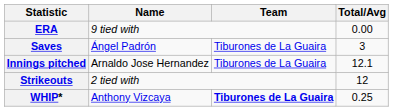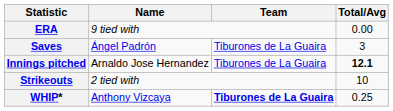Innings pitched | Total/Avg: normal -> bold
Strikeouts | Total/Avg: 12 -> 10
